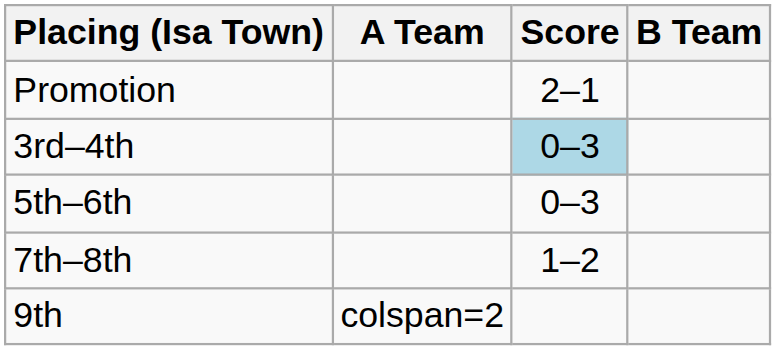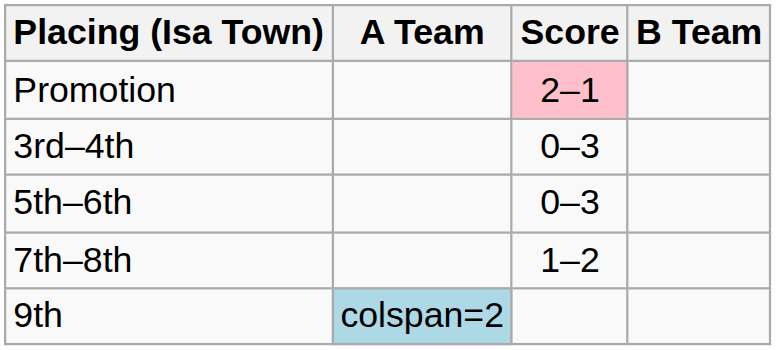Promotion | Score: no background -> pink background
3rd–4th | Score: lightblue background -> no background
9th | A Team: no background -> lightblue background
